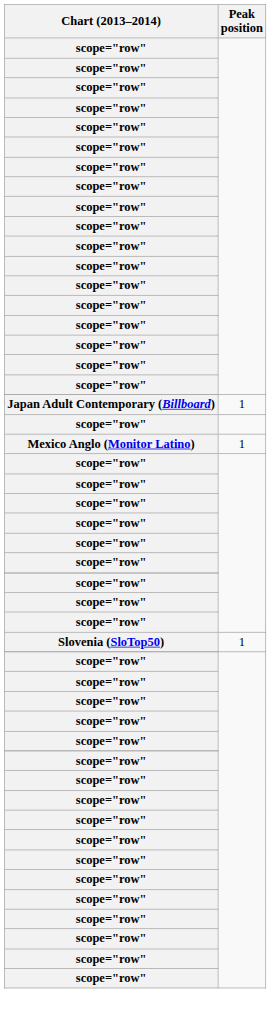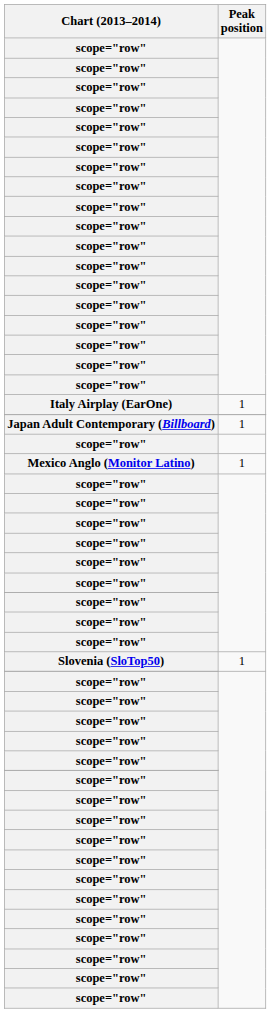+ row: Italy Airplay (EarOne) | 1
